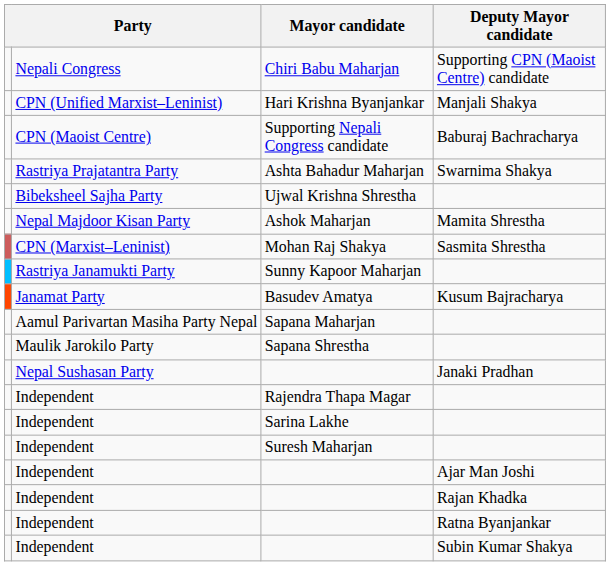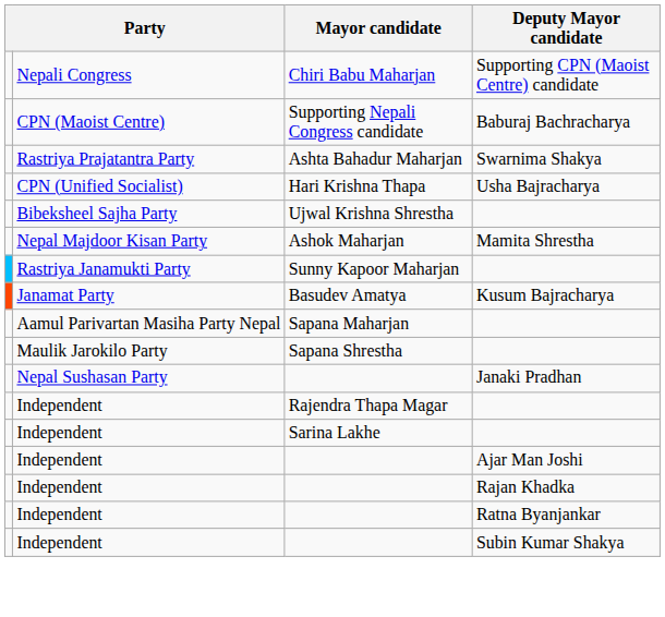- row: CPN (Unified Marxist–Leninist) | Hari Krishna Byanjankar | Manjali Shakya
+ row: CPN (Unified Socialist) | Hari Krishna Thapa | Usha Bajracharya
- row: CPN (Marxist–Leninist) | Mohan Raj Shakya | Sasmita Shrestha
- row: Independent | Suresh Maharjan
